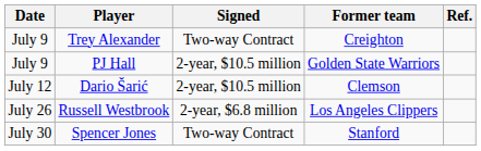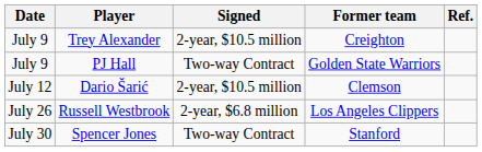Trey Alexander | Signed: Two-way Contract -> 2-year, $10.5 million
PJ Hall | Signed: 2-year, $10.5 million -> Two-way Contract
